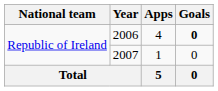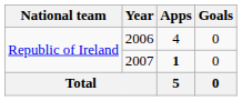2006 | Goals: bold -> normal
2007 | Apps: normal -> bold
